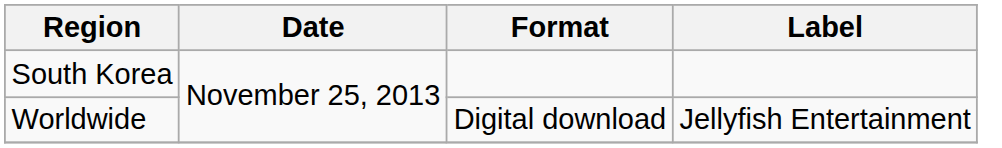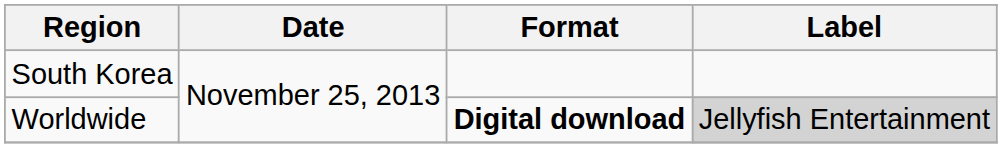Worldwide | Format: normal -> bold
Worldwide | Label: no background -> lightgrey background
